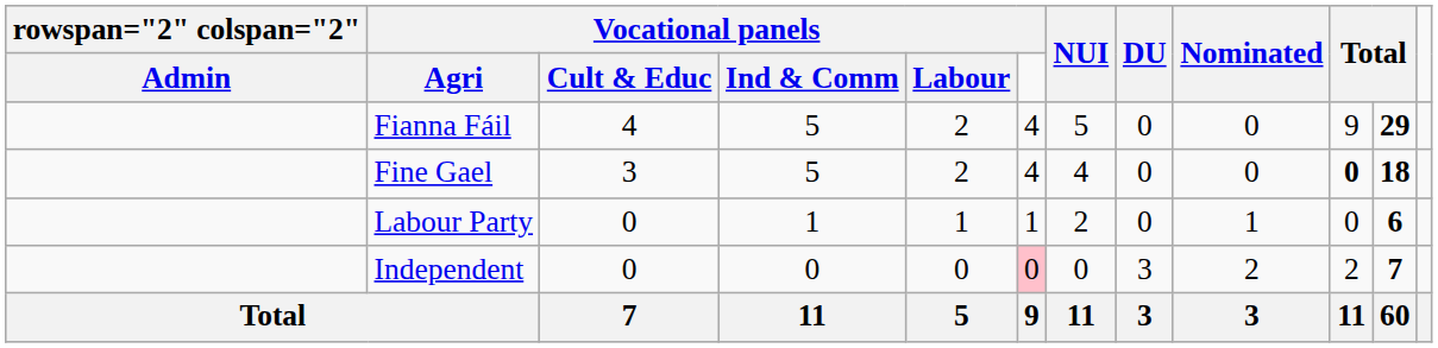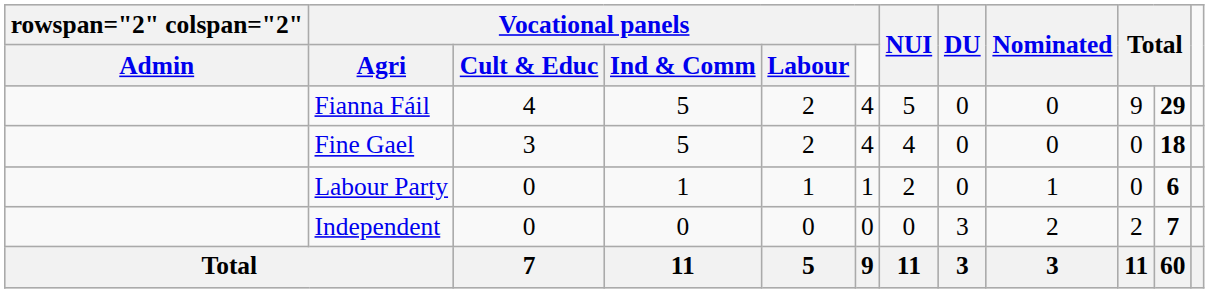Fine Gael | column 10: bold -> normal
Independent | Vocational panels: pink background -> no background
